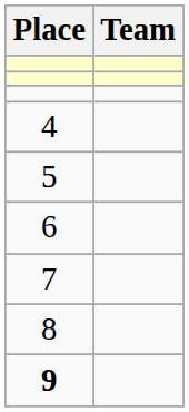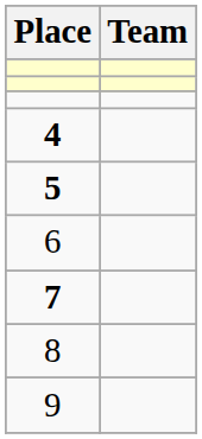row 5 | Place: normal -> bold
row 6 | Place: normal -> bold
row 8 | Place: normal -> bold
row 10 | Place: bold -> normal
